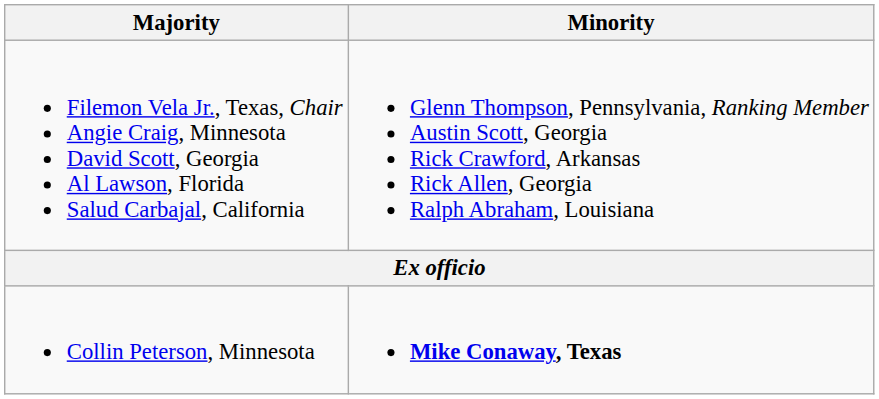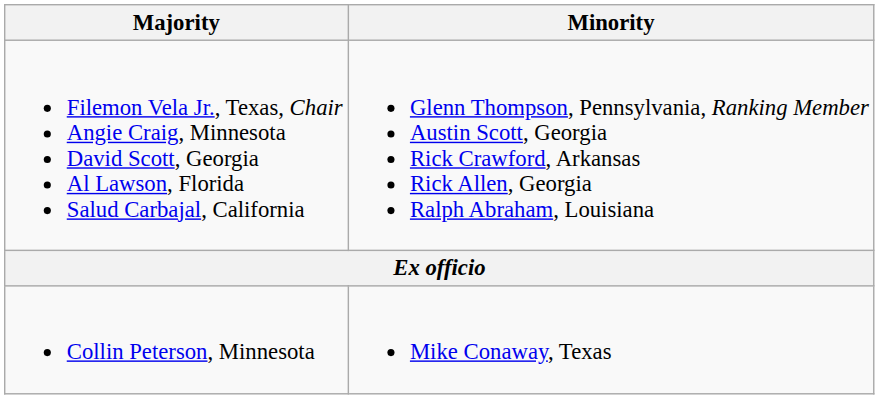Collin Peterson, Minnesota | Minority: bold -> normal
